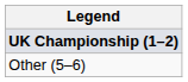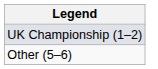row 2 | column 1: bold -> normal
